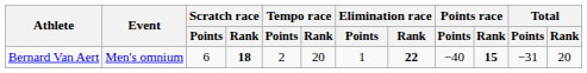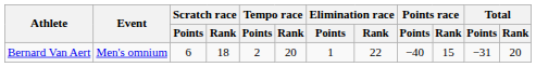Bernard Van Aert | Scratch race / Rank: bold -> normal
Bernard Van Aert | Elimination race / Rank: bold -> normal
Bernard Van Aert | Points race / Rank: bold -> normal
